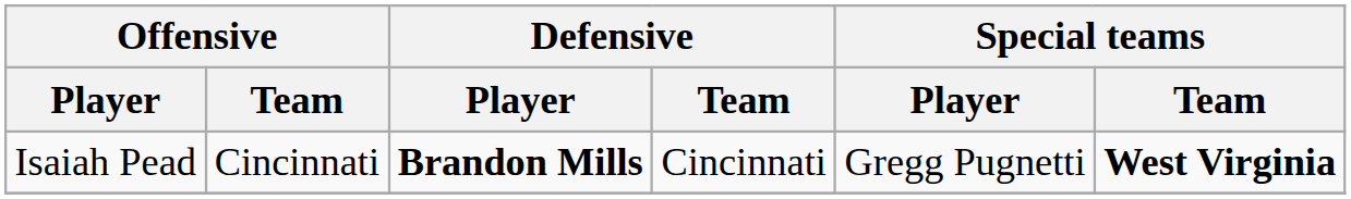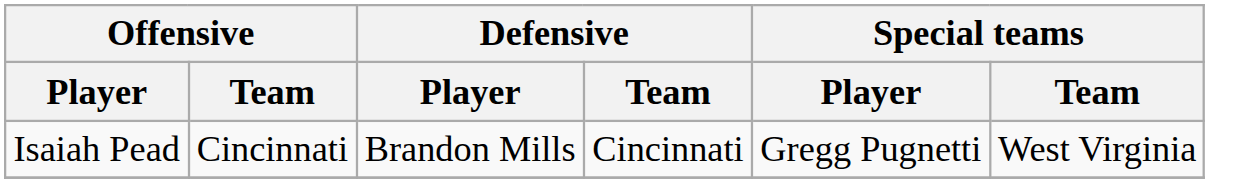Isaiah Pead | Defensive / Player: bold -> normal
Isaiah Pead | Special teams / Team: bold -> normal
